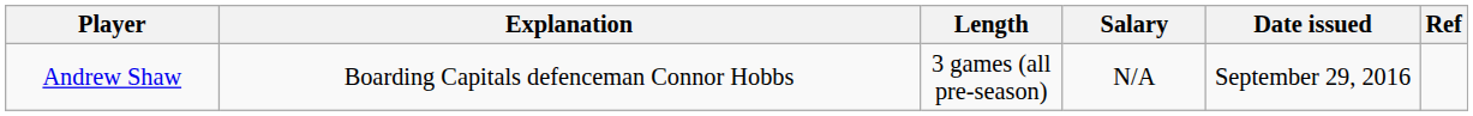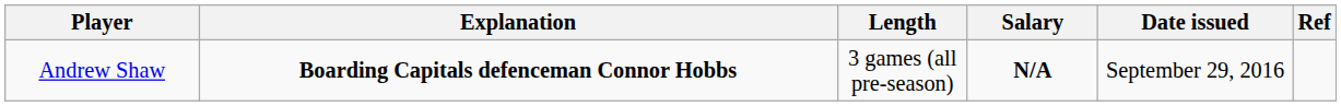row 2 | Explanation: normal -> bold
row 2 | Salary: normal -> bold
